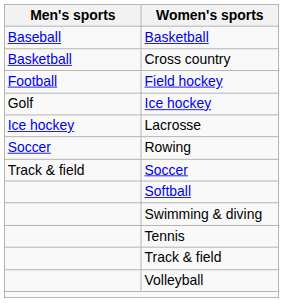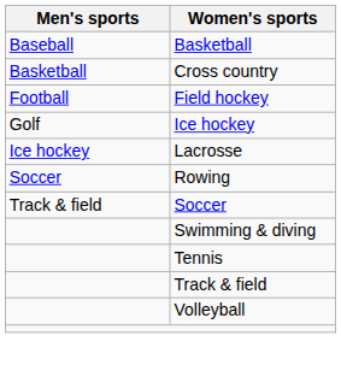- row: Softball
